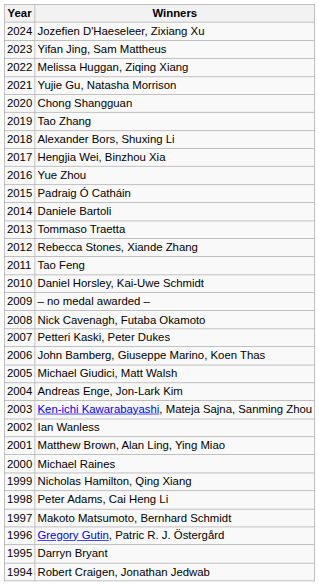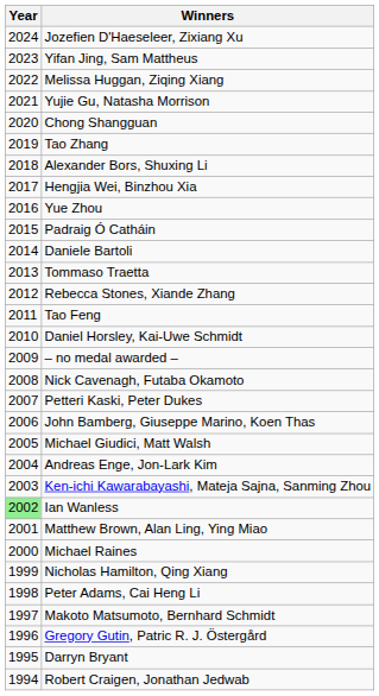Ian Wanless | Year: no background -> lightgreen background
